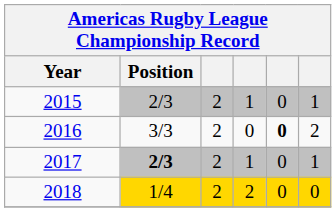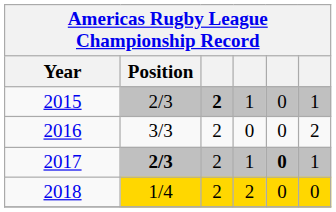2015 | column 3: normal -> bold
2016 | column 5: bold -> normal
2017 | column 5: normal -> bold
